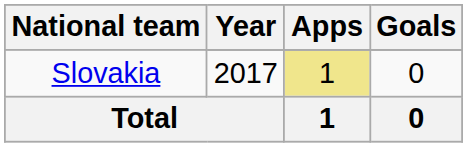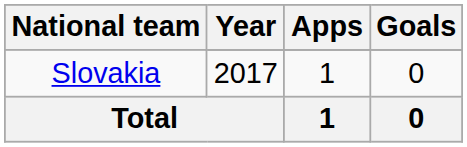2017 | Apps: khaki background -> no background
